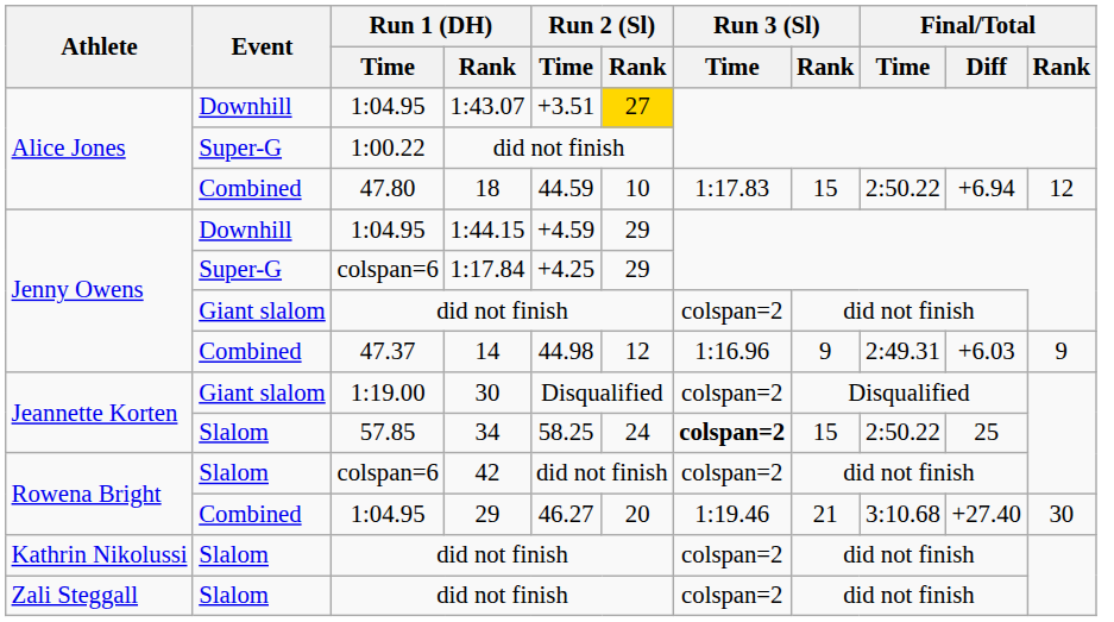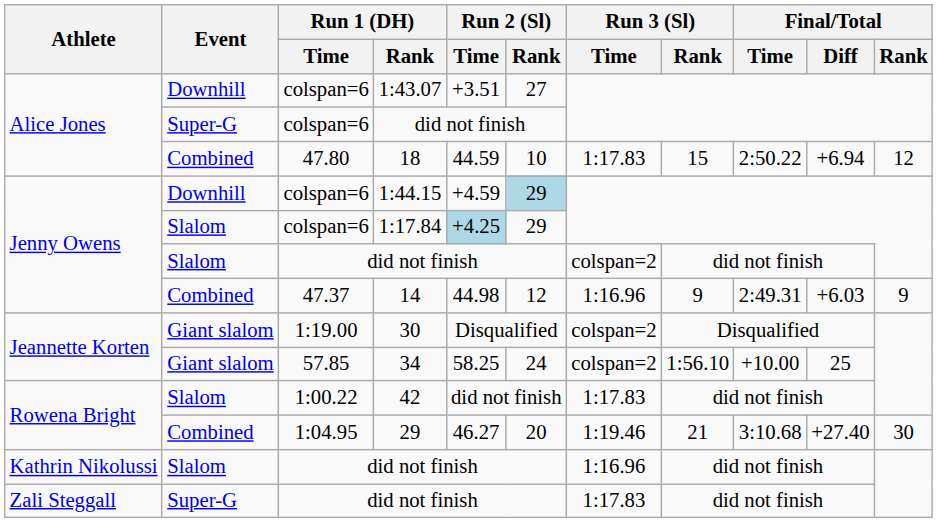1:43.07 | Run 1 (DH) / Time: 1:04.95 -> colspan=6
1:43.07 | Run 2 (Sl) / Rank: gold background -> no background
Alice Jones / did not finish | Run 1 (DH) / Time: 1:00.22 -> colspan=6
1:44.15 | Run 1 (DH) / Time: 1:04.95 -> colspan=6
1:44.15 | Run 2 (Sl) / Rank: no background -> lightblue background
1:17.84 | Event: Super-G -> Slalom
1:17.84 | Run 2 (Sl) / Time: no background -> lightblue background
Jenny Owens / did not finish | Event: Giant slalom -> Slalom
34 | Event: Slalom -> Giant slalom
34 | Run 3 (Sl) / Time: bold -> normal
34 | Run 3 (Sl) / Rank: 15 -> 1:56.10
34 | Final/Total / Time: 2:50.22 -> +10.00
42 | Run 1 (DH) / Time: colspan=6 -> 1:00.22
42 | Run 3 (Sl) / Time: colspan=2 -> 1:17.83
Kathrin Nikolussi / did not finish | Run 3 (Sl) / Time: colspan=2 -> 1:16.96
Zali Steggall / did not finish | Event: Slalom -> Super-G
Zali Steggall / did not finish | Run 3 (Sl) / Time: colspan=2 -> 1:17.83
